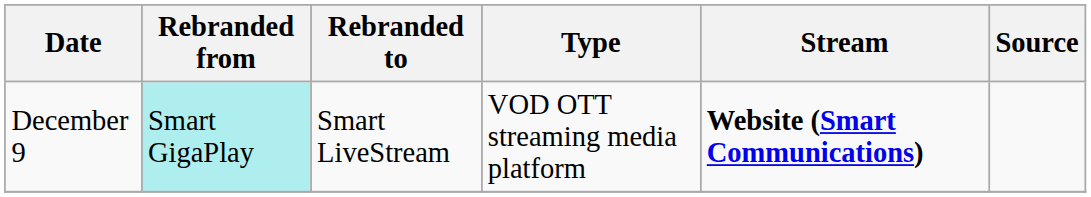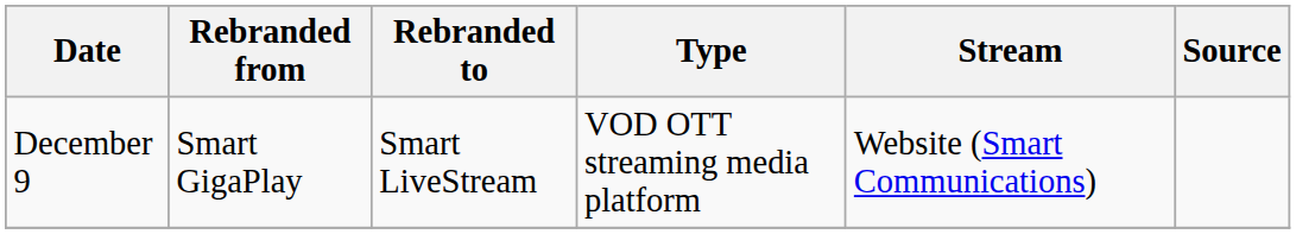December 9 | Rebranded from: paleturquoise background -> no background
December 9 | Stream: bold -> normal
